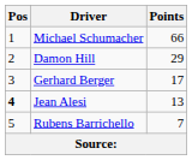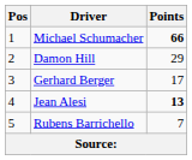Michael Schumacher | Points: normal -> bold
Jean Alesi | Pos: bold -> normal
Jean Alesi | Points: normal -> bold
